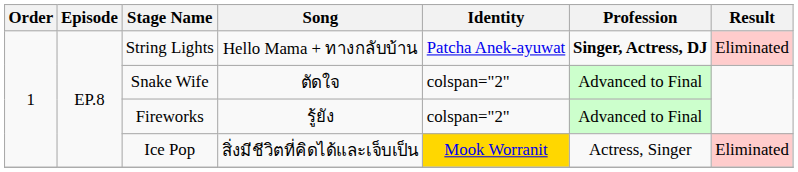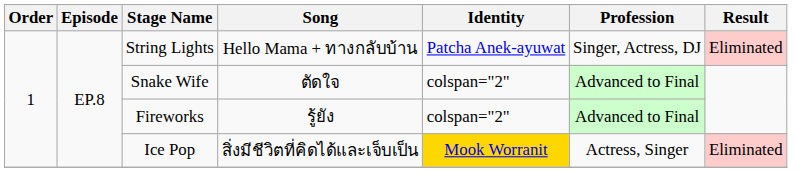String Lights | Profession: bold -> normal
